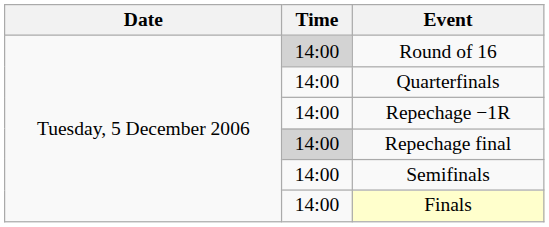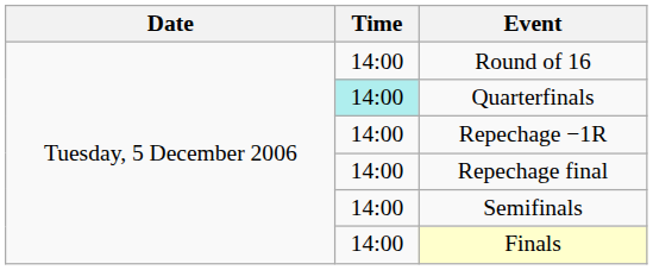Round of 16 | Time: lightgrey background -> no background
Quarterfinals | Time: no background -> paleturquoise background
Repechage final | Time: lightgrey background -> no background
